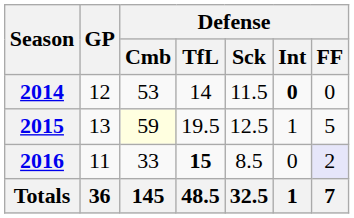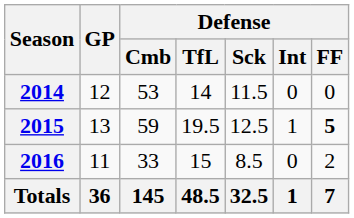2014 | Defense / Int: bold -> normal
2015 | Defense / Cmb: lightyellow background -> no background
2015 | Defense / FF: normal -> bold
2016 | Defense / TfL: bold -> normal
2016 | Defense / FF: lavender background -> no background
